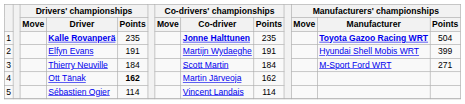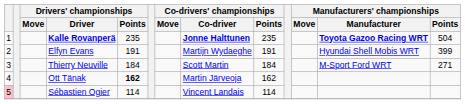Sébastien Ogier | column 1: no background -> pink background
